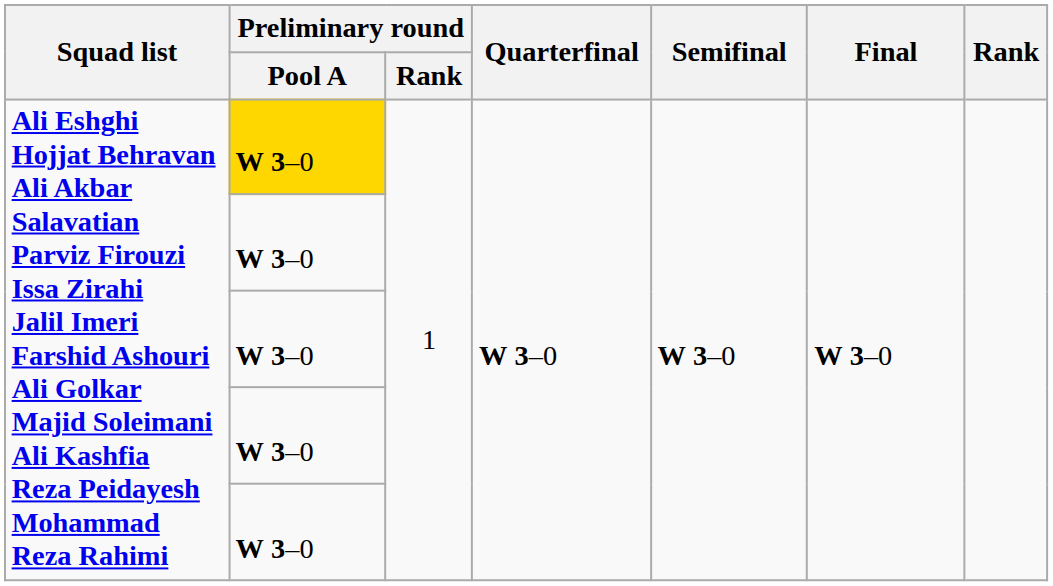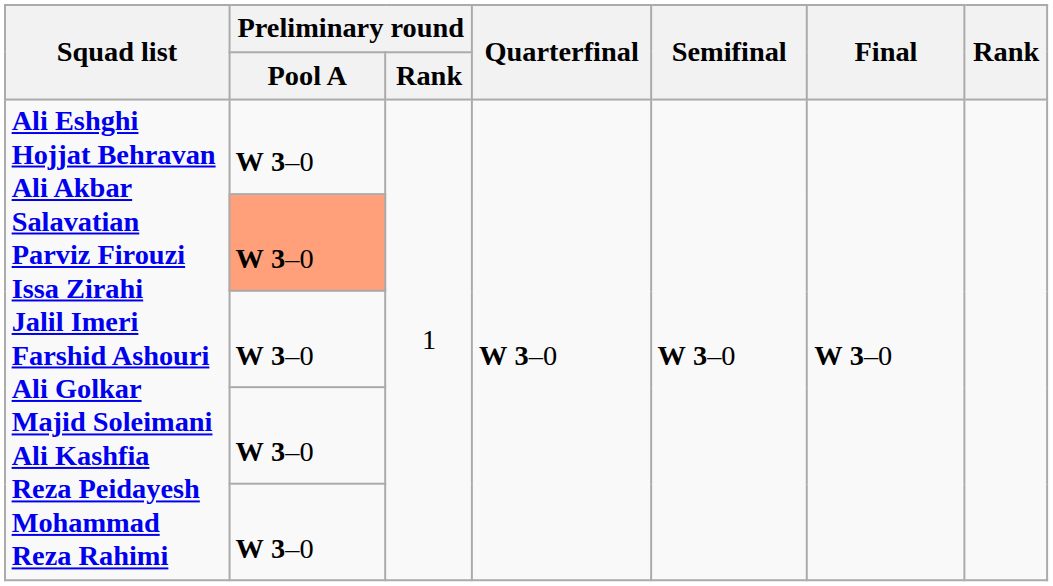row 3 | Preliminary round / Pool A: gold background -> no background
row 4 | Preliminary round / Pool A: no background -> lightsalmon background
